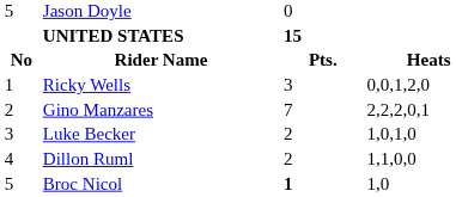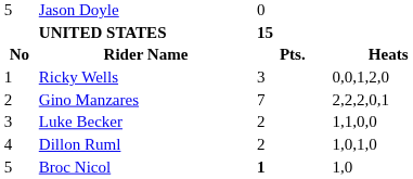Luke Becker | column 4: 1,0,1,0 -> 1,1,0,0
Dillon Ruml | column 4: 1,1,0,0 -> 1,0,1,0
